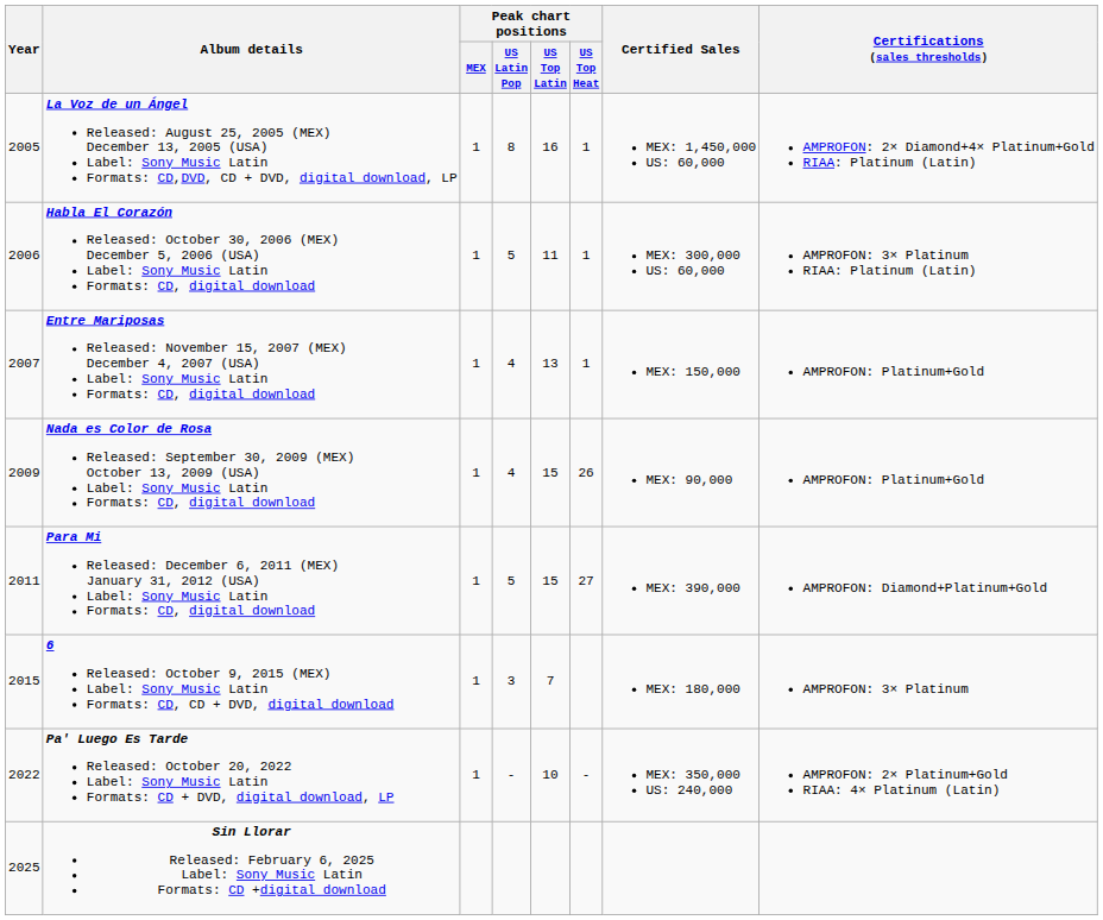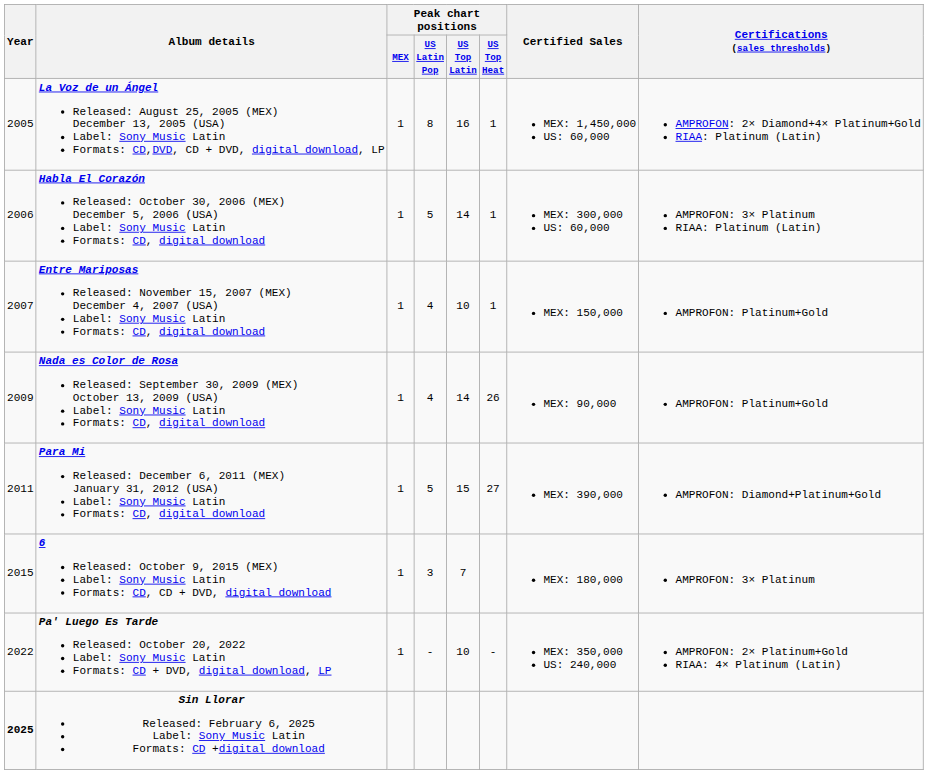row 4 | Peak chart positions / US Top Latin: 11 -> 14
row 5 | Peak chart positions / US Top Latin: 13 -> 10
row 6 | Peak chart positions / US Top Latin: 15 -> 14
row 10 | Year: normal -> bold
